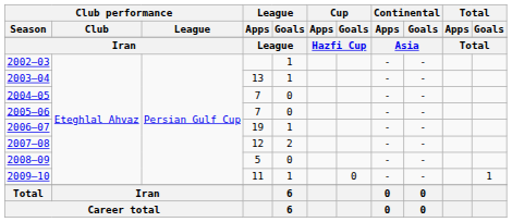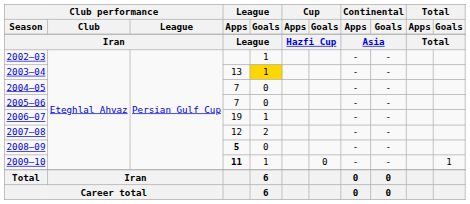2003–04 | League / Goals: no background -> gold background
2008–09 | League / Apps: normal -> bold
2009–10 | League / Apps: normal -> bold
